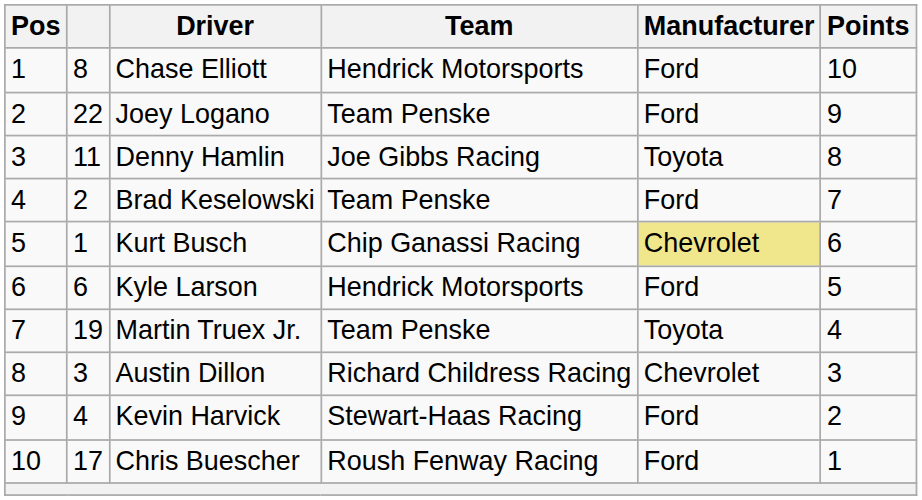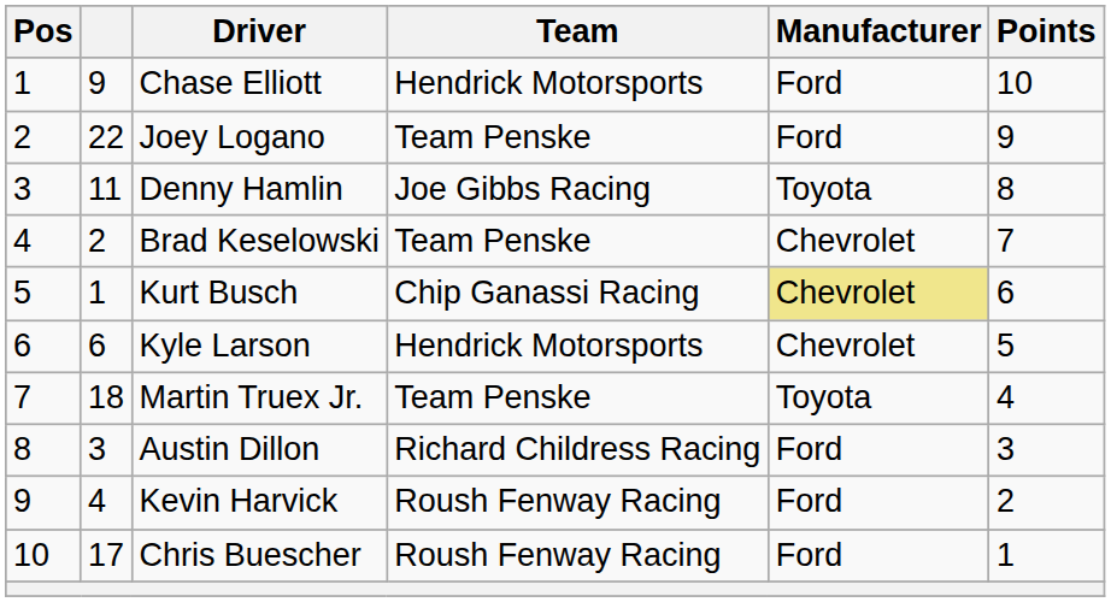Chase Elliott | column 2: 8 -> 9
Brad Keselowski | Manufacturer: Ford -> Chevrolet
Kyle Larson | Manufacturer: Ford -> Chevrolet
Martin Truex Jr. | column 2: 19 -> 18
Austin Dillon | Manufacturer: Chevrolet -> Ford
Kevin Harvick | Team: Stewart-Haas Racing -> Roush Fenway Racing
